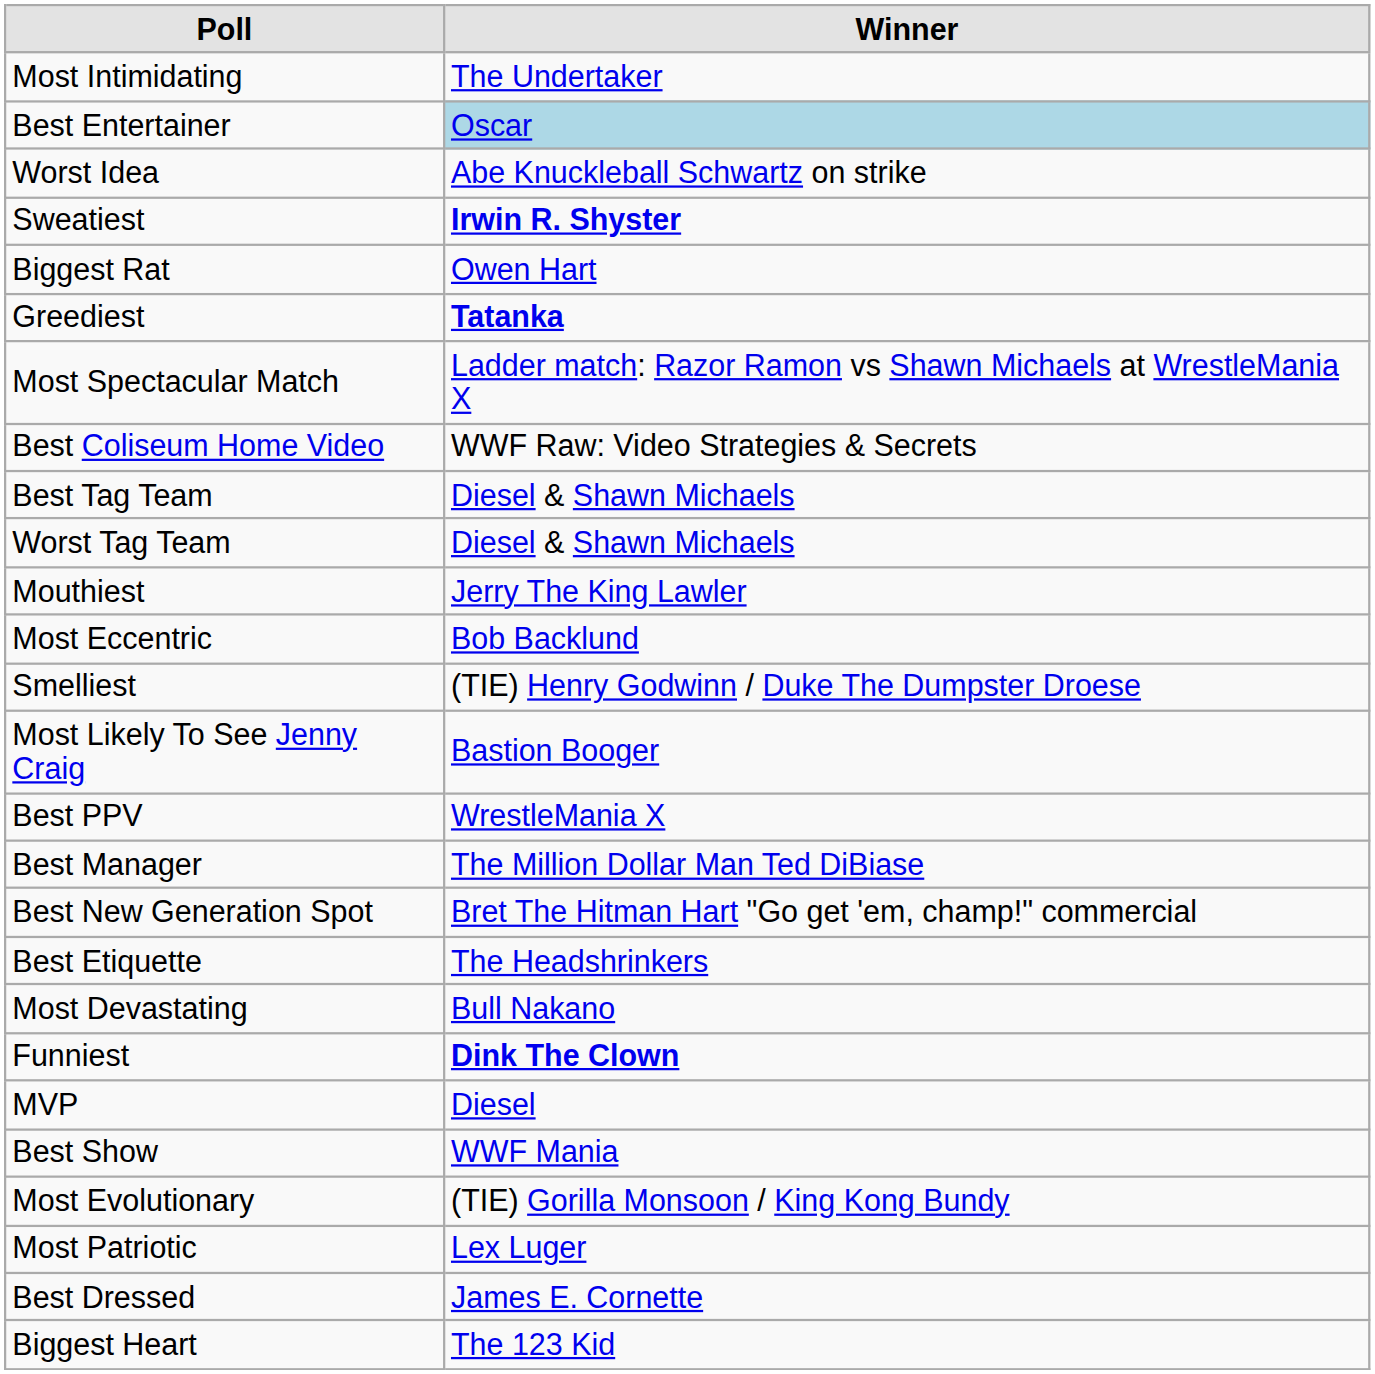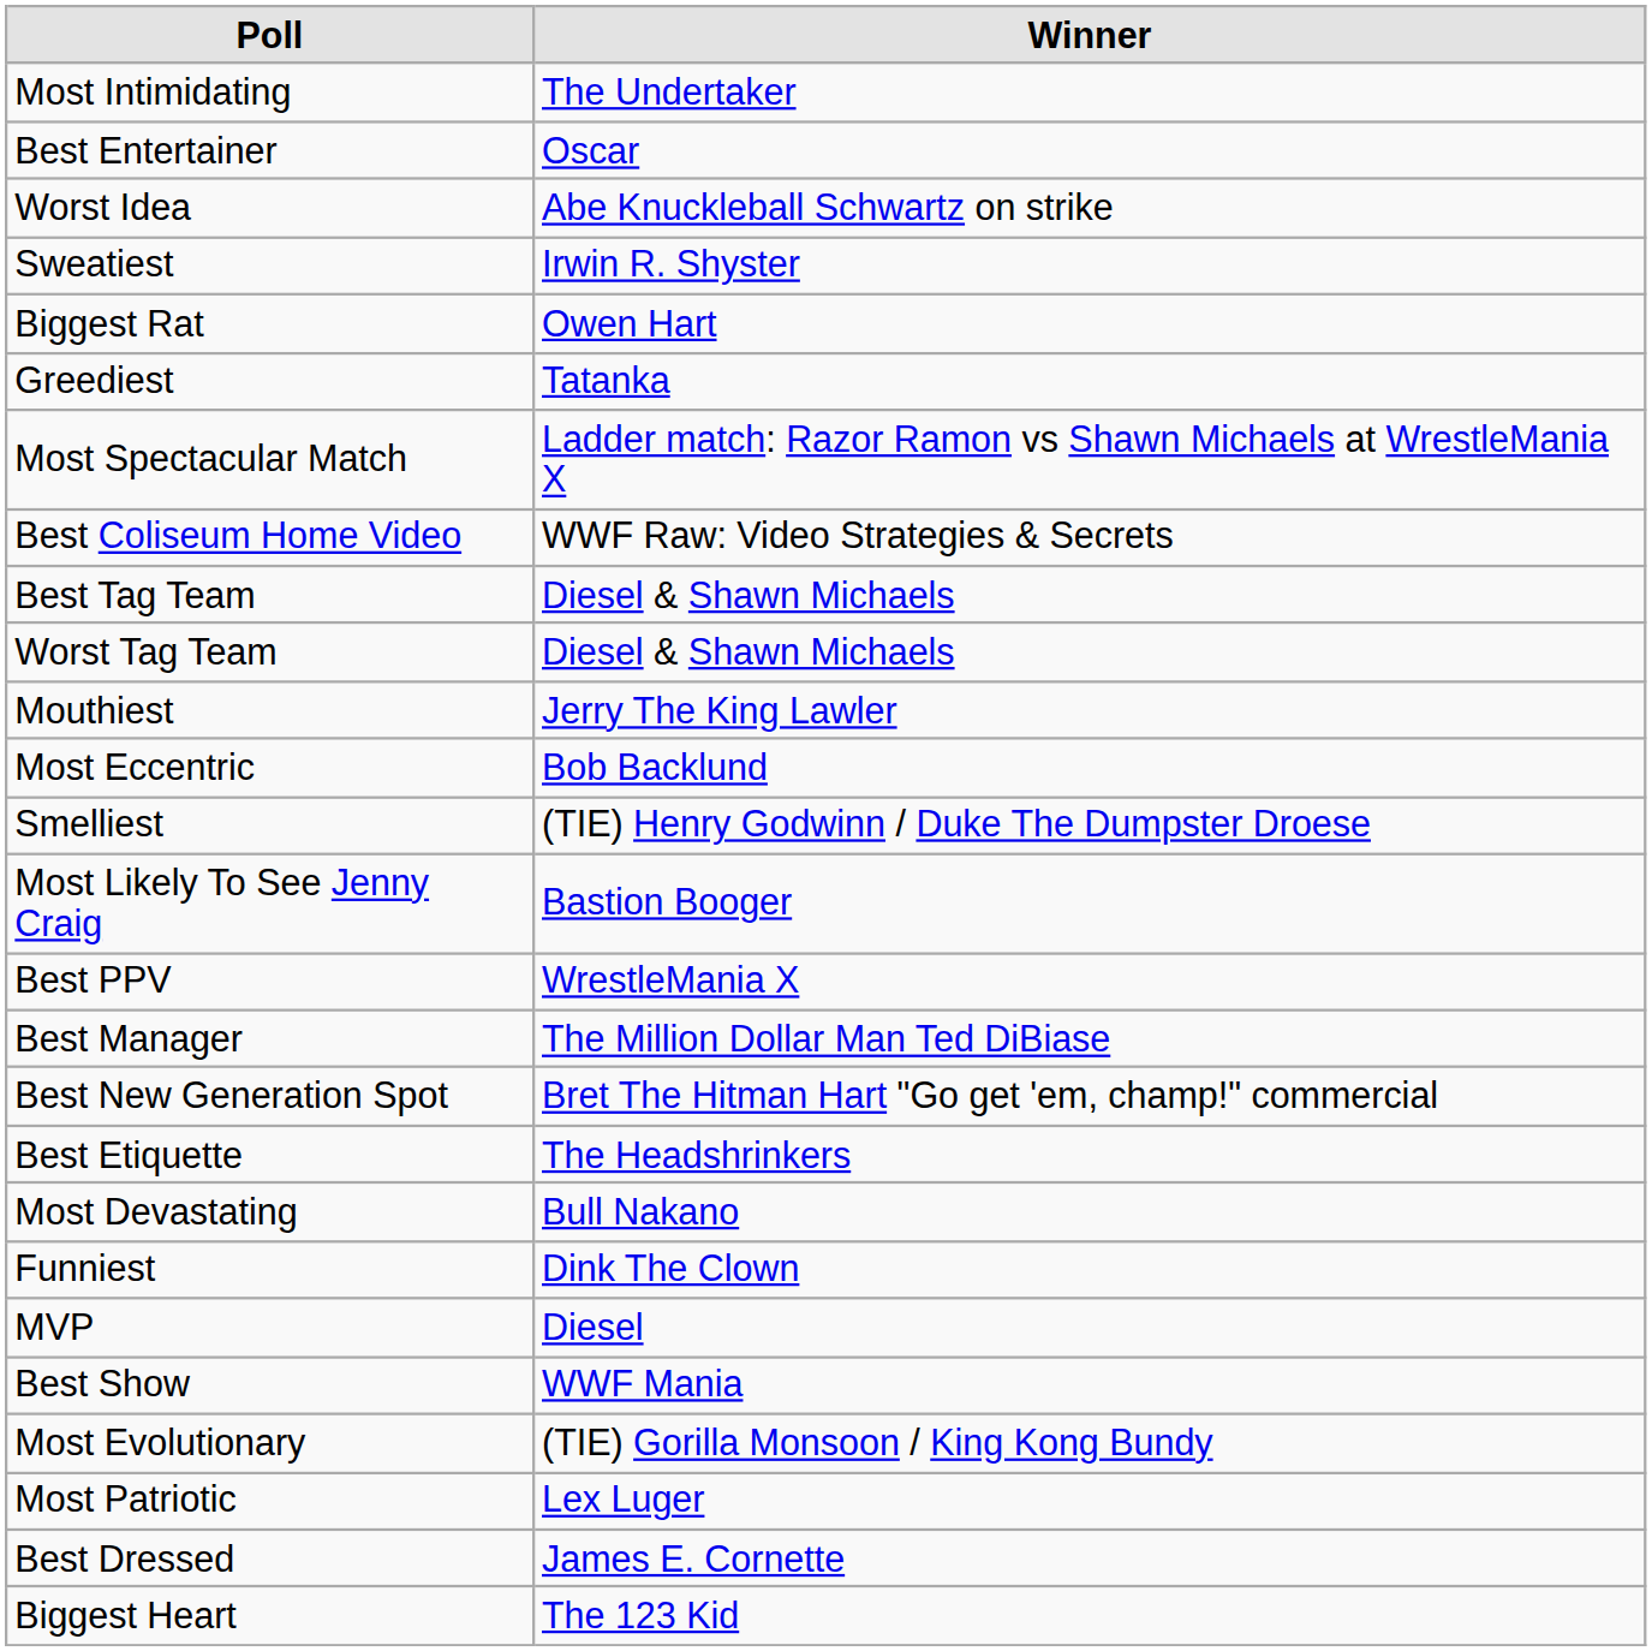Best Entertainer | column 2: lightblue background -> no background
Sweatiest | column 2: bold -> normal
Greediest | column 2: bold -> normal
Funniest | column 2: bold -> normal
